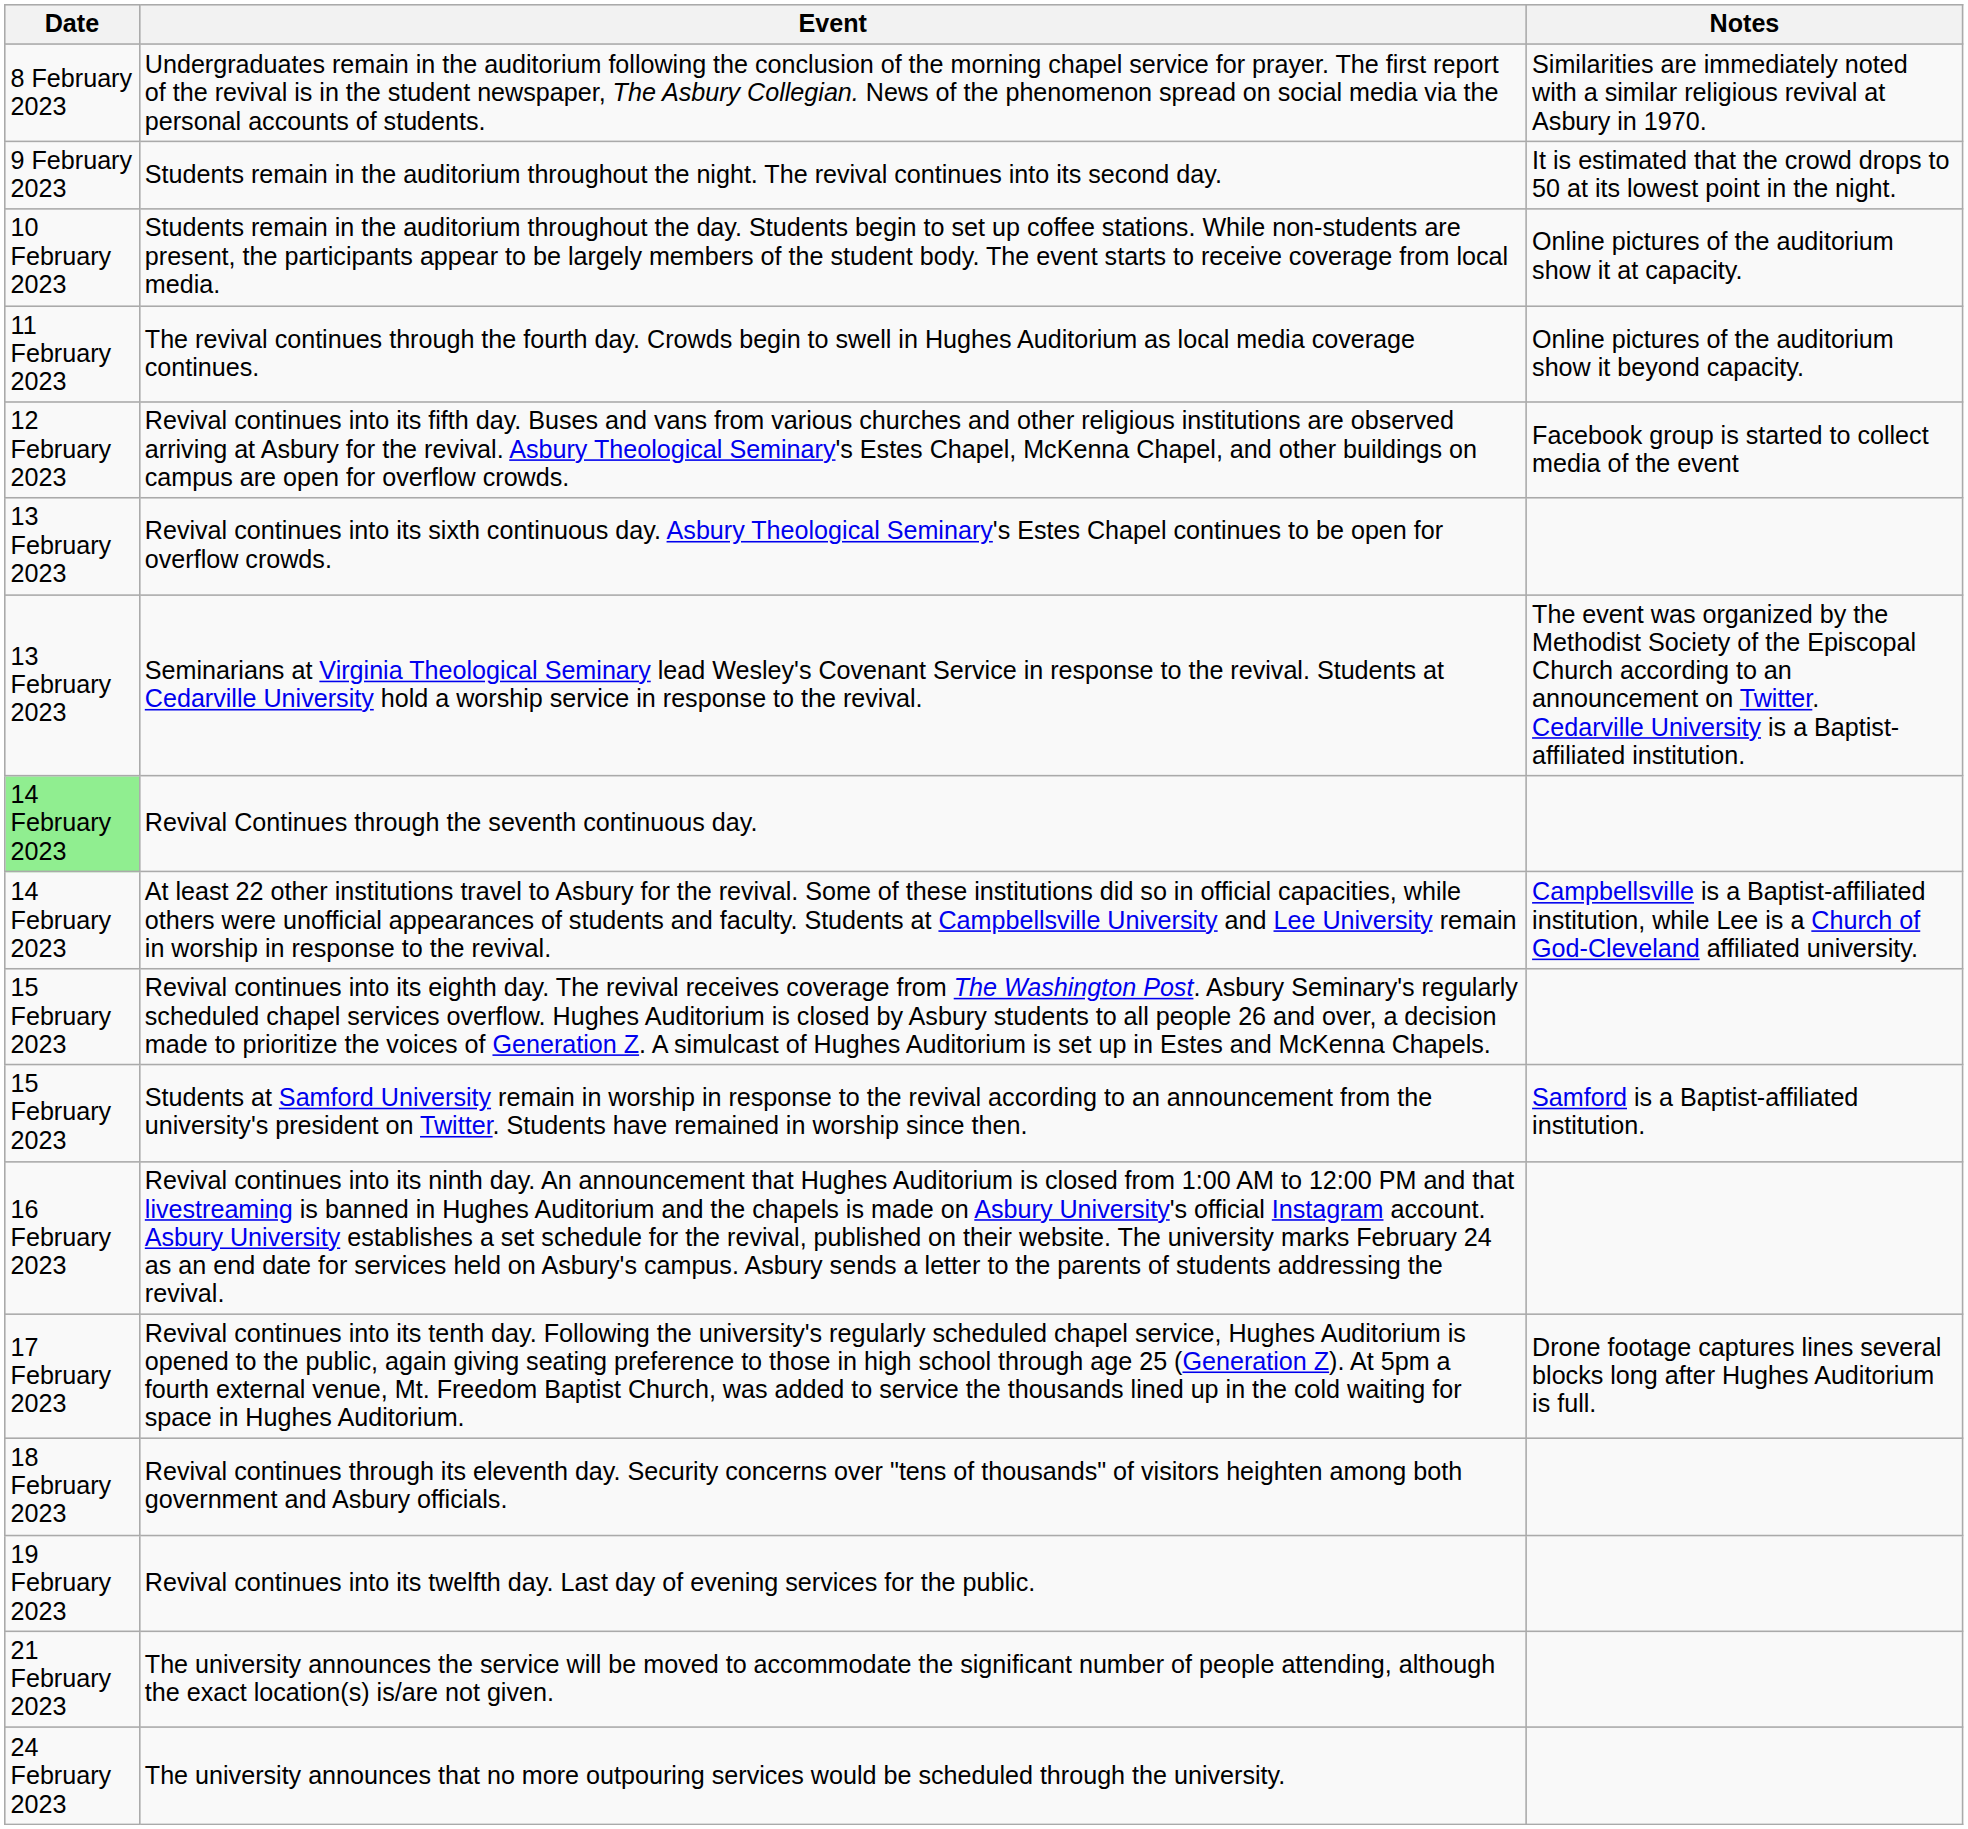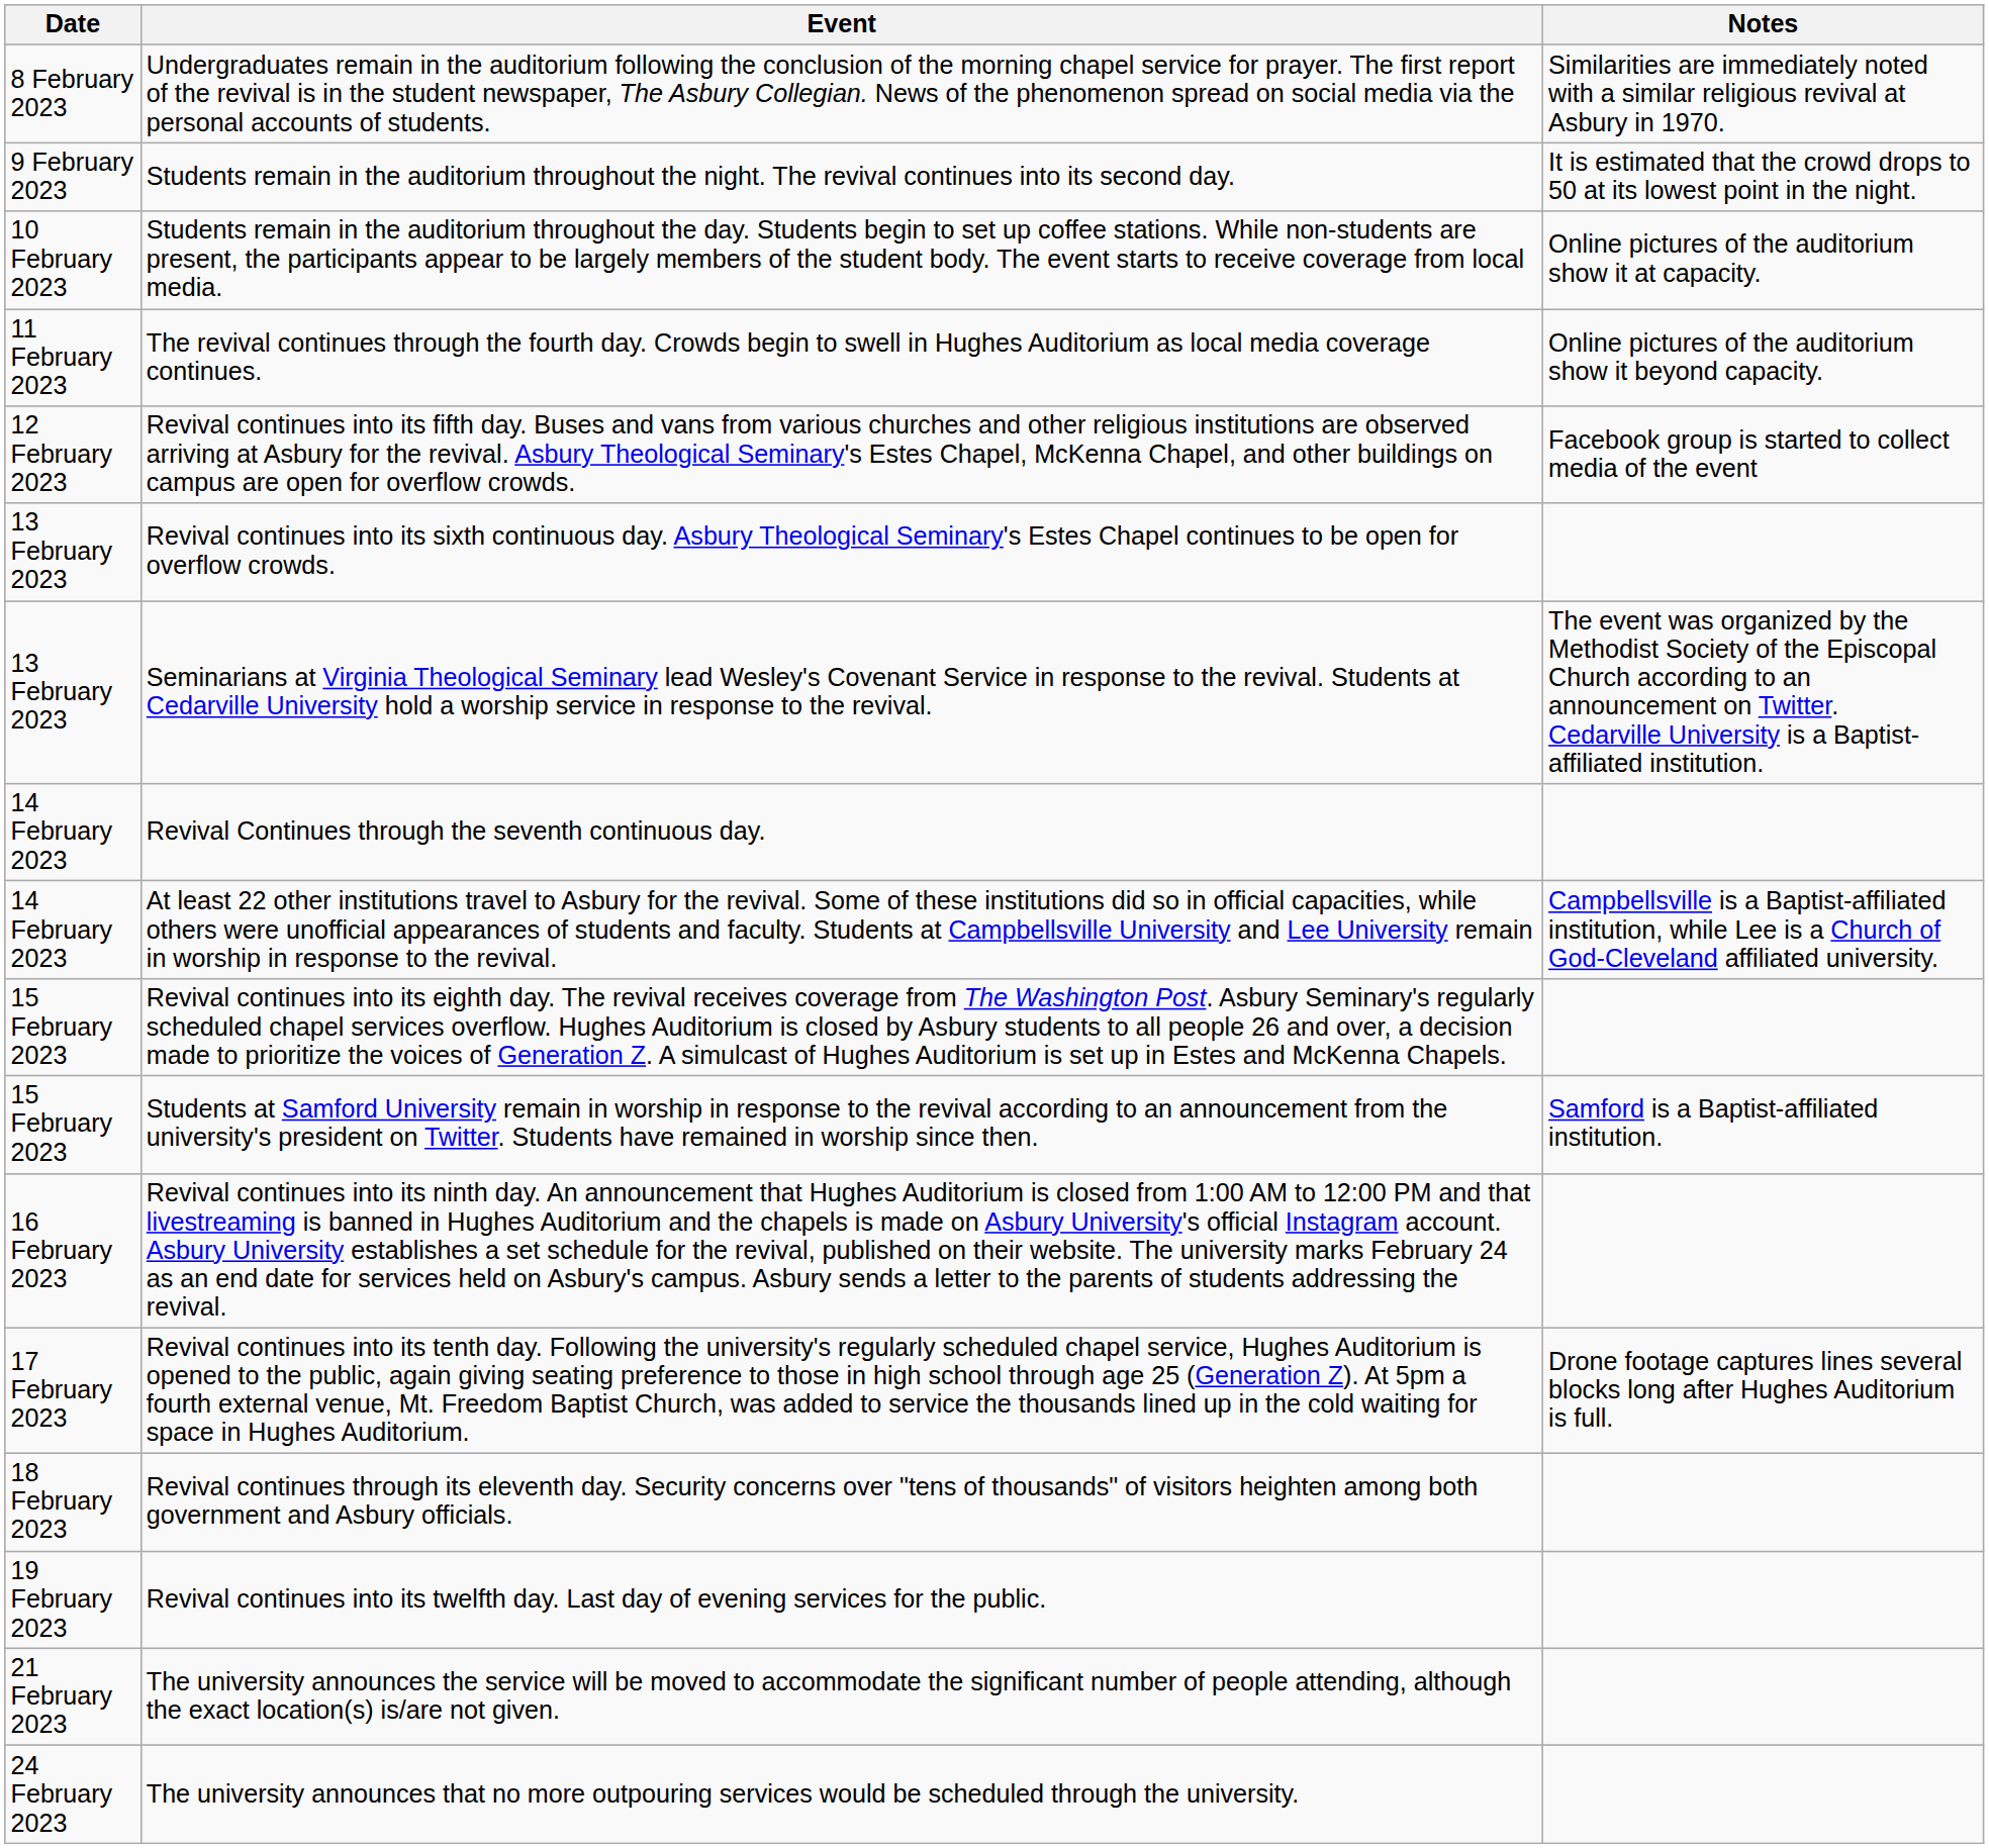Revival Continues through the seventh continuous day. | Date: lightgreen background -> no background
